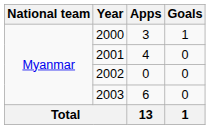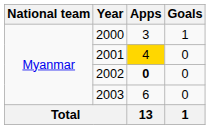2001 | Apps: no background -> gold background
2002 | Apps: normal -> bold
